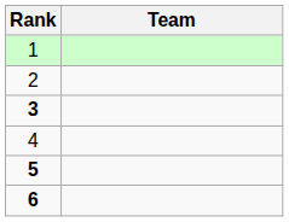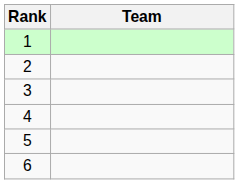3 | Rank: bold -> normal
5 | Rank: bold -> normal
6 | Rank: bold -> normal
